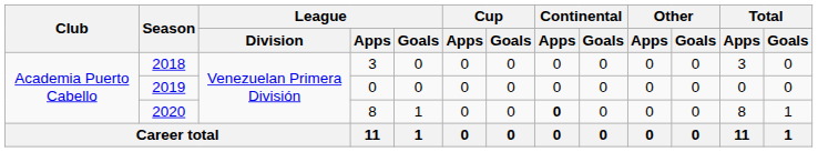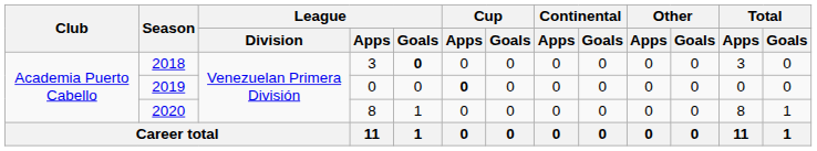2018 | League / Goals: normal -> bold
2019 | Cup / Apps: normal -> bold
2020 | Continental / Apps: bold -> normal
